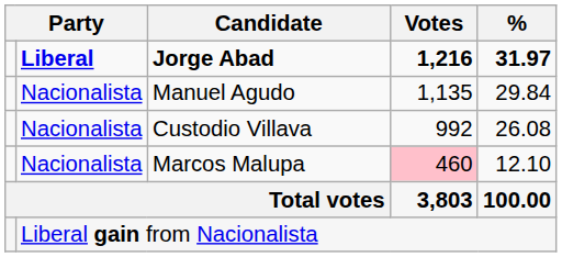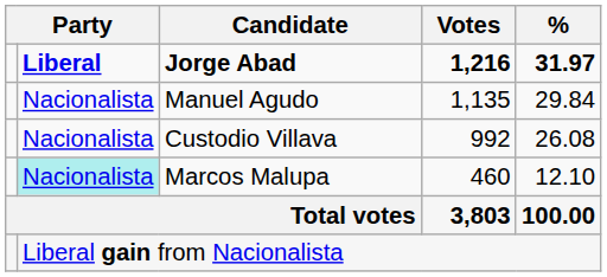Marcos Malupa | column 2: no background -> paleturquoise background
Marcos Malupa | Votes: pink background -> no background
